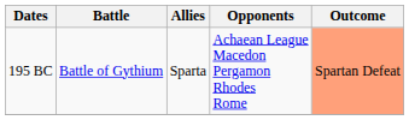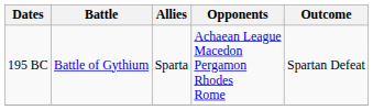195 BC | Outcome: lightsalmon background -> no background
